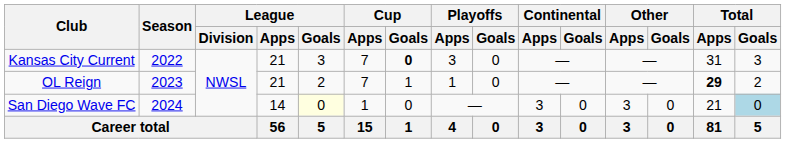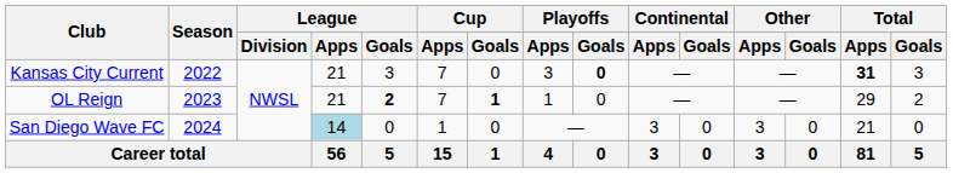Kansas City Current | Cup / Goals: bold -> normal
Kansas City Current | Playoffs / Goals: normal -> bold
Kansas City Current | Total / Apps: normal -> bold
OL Reign | League / Goals: normal -> bold
OL Reign | Cup / Goals: normal -> bold
OL Reign | Total / Apps: bold -> normal
San Diego Wave FC | League / Apps: no background -> lightblue background
San Diego Wave FC | League / Goals: lightyellow background -> no background
San Diego Wave FC | Total / Goals: lightblue background -> no background
